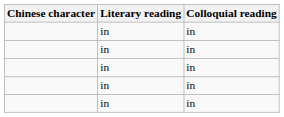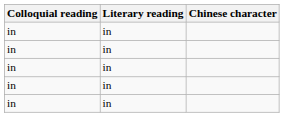columns swapped: Chinese character <-> Colloquial reading
